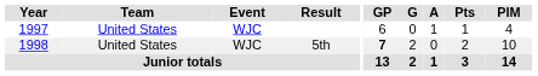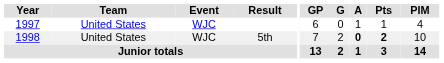5th | GP: bold -> normal
5th | A: normal -> bold
5th | Pts: normal -> bold
